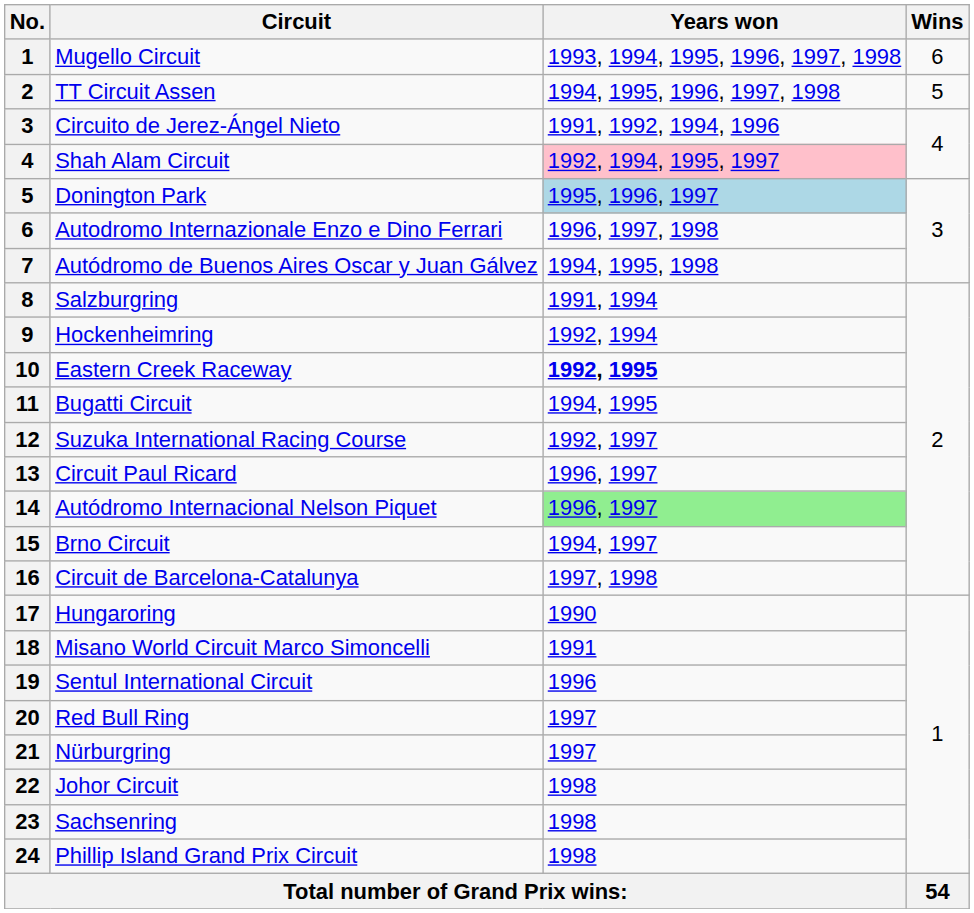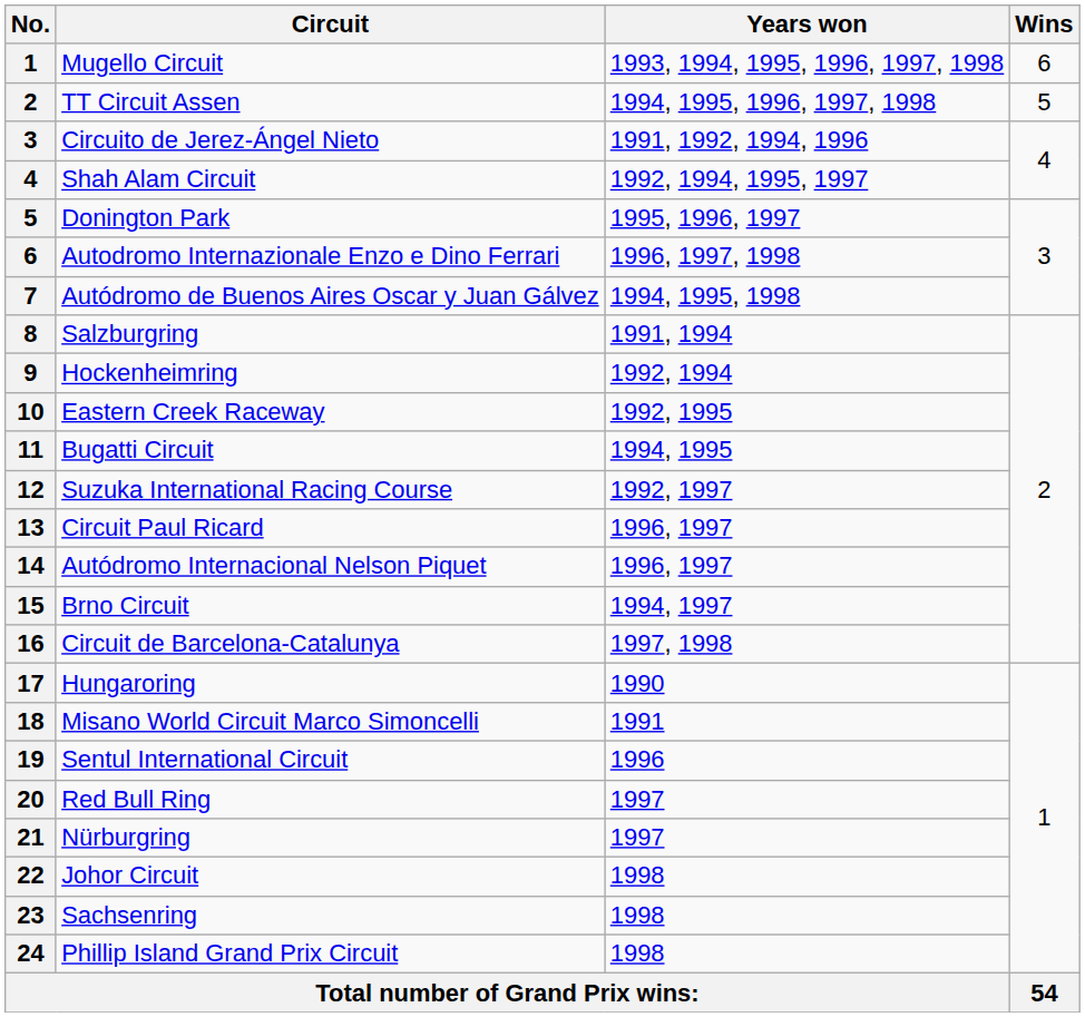Shah Alam Circuit | Years won: pink background -> no background
Donington Park | Years won: lightblue background -> no background
Eastern Creek Raceway | Years won: bold -> normal
Autódromo Internacional Nelson Piquet | Years won: lightgreen background -> no background
